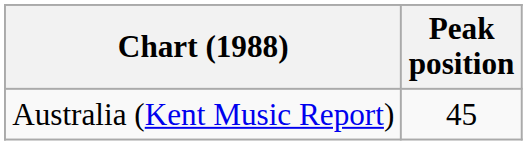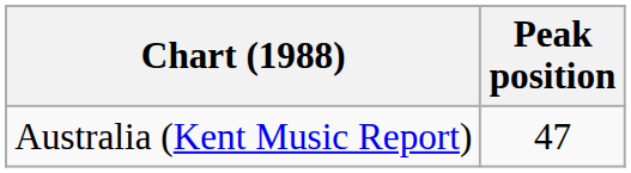Australia (Kent Music Report) | Peak position: 45 -> 47
